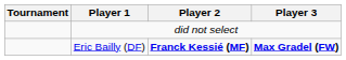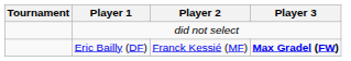Eric Bailly (DF) | Player 2: bold -> normal
